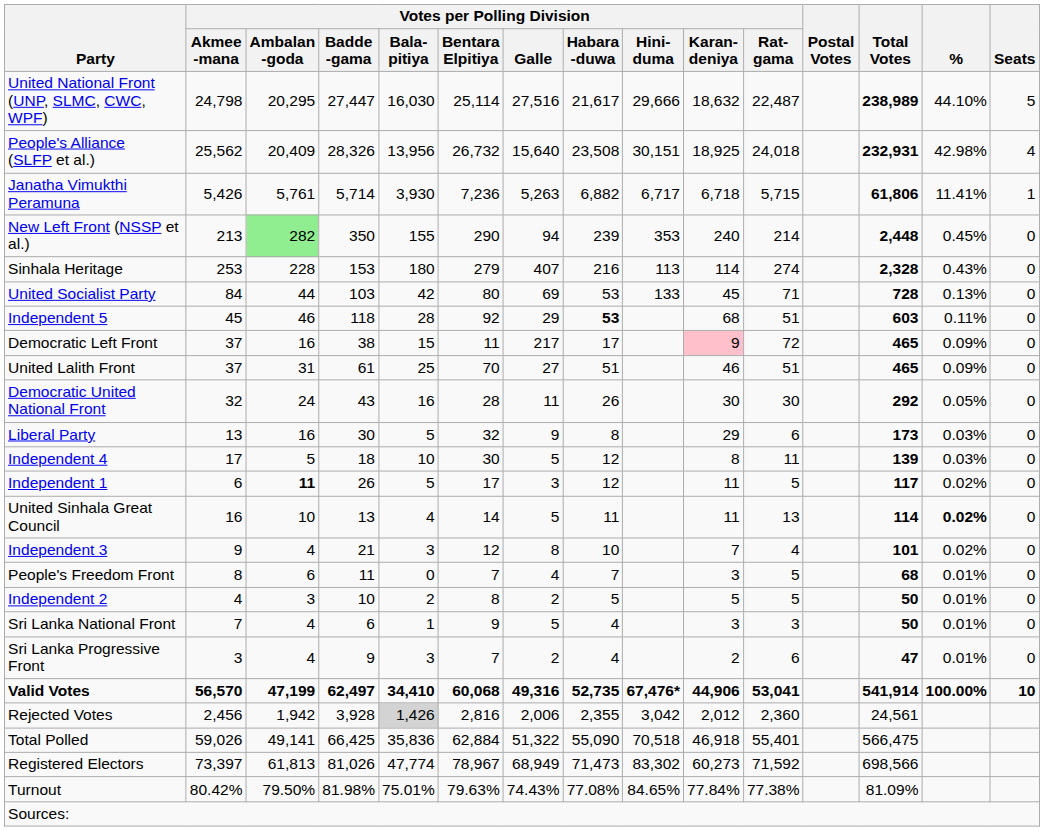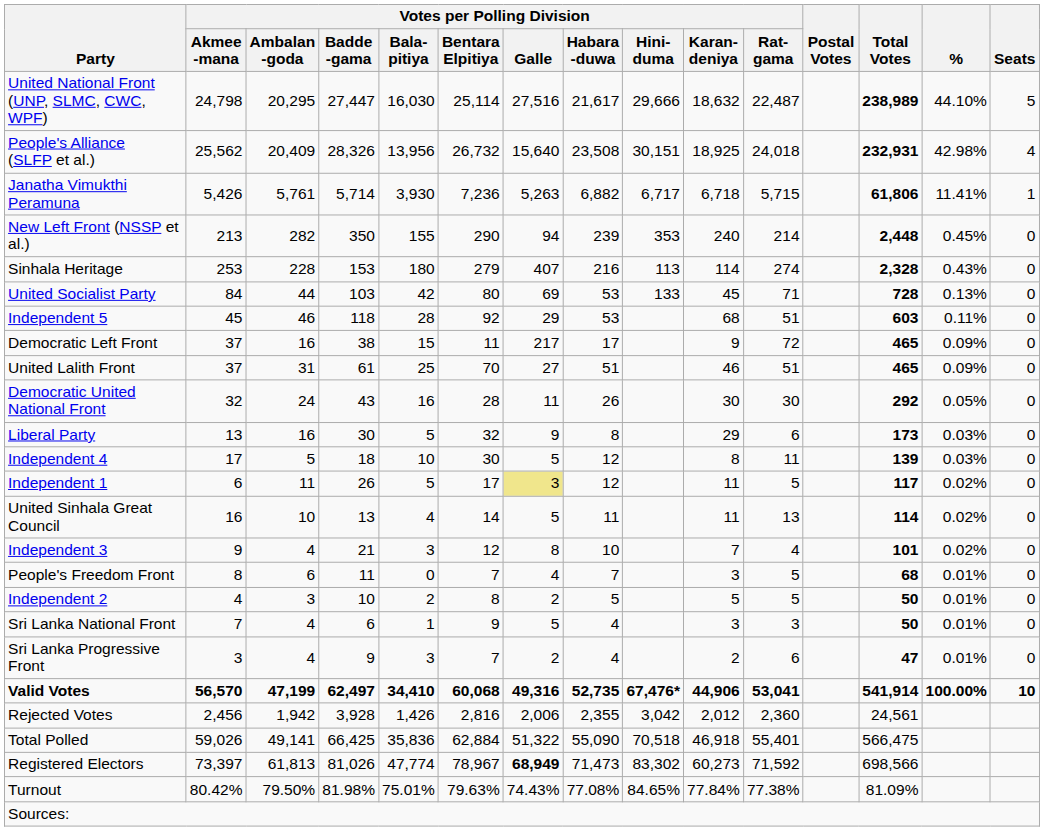New Left Front (NSSP et al.) | Votes per Polling Division / Ambalan -goda: lightgreen background -> no background
Independent 5 | Votes per Polling Division / Habara -duwa: bold -> normal
Democratic Left Front | Votes per Polling Division / Karan- deniya: pink background -> no background
Independent 1 | Votes per Polling Division / Ambalan -goda: bold -> normal
Independent 1 | Votes per Polling Division / Galle: no background -> khaki background
United Sinhala Great Council | %: bold -> normal
Rejected Votes | Votes per Polling Division / Bala- pitiya: lightgrey background -> no background
Registered Electors | Votes per Polling Division / Galle: normal -> bold
